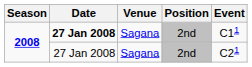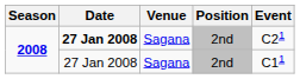row 2 | Event: C11 -> C21
row 3 | Event: C21 -> C11
